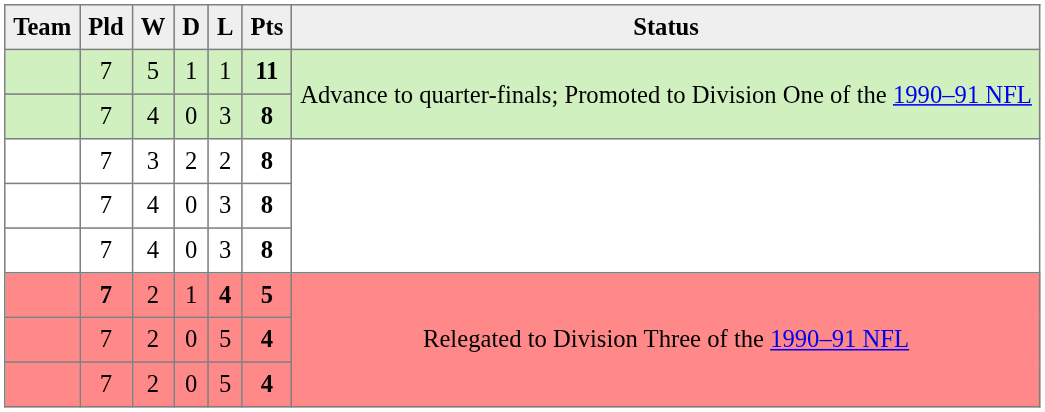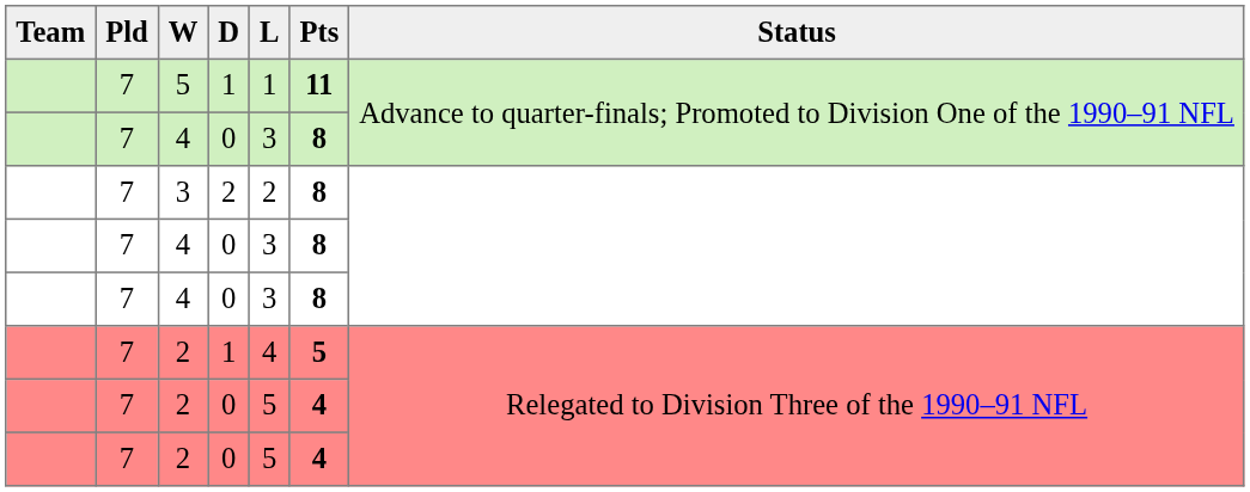2 / 1 | Pld: bold -> normal
2 / 1 | L: bold -> normal
